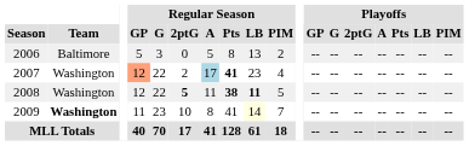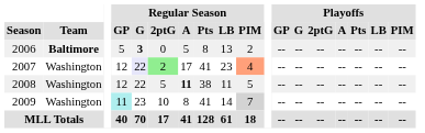2006 | Team: normal -> bold
2006 | Regular Season / G: normal -> bold
2007 | Regular Season / GP: lightsalmon background -> no background
2007 | Regular Season / G: no background -> lavender background
2007 | Regular Season / 2ptG: no background -> lightgreen background
2007 | Regular Season / A: lightblue background -> no background
2007 | Regular Season / Pts: bold -> normal
2007 | Regular Season / PIM: no background -> lightsalmon background
2008 | Regular Season / 2ptG: bold -> normal
2008 | Regular Season / A: normal -> bold
2008 | Regular Season / Pts: bold -> normal
2008 | Regular Season / LB: bold -> normal
2009 | Team: bold -> normal
2009 | Regular Season / GP: no background -> paleturquoise background
2009 | Regular Season / LB: lightyellow background -> no background
2009 | Regular Season / PIM: no background -> lightgrey background
